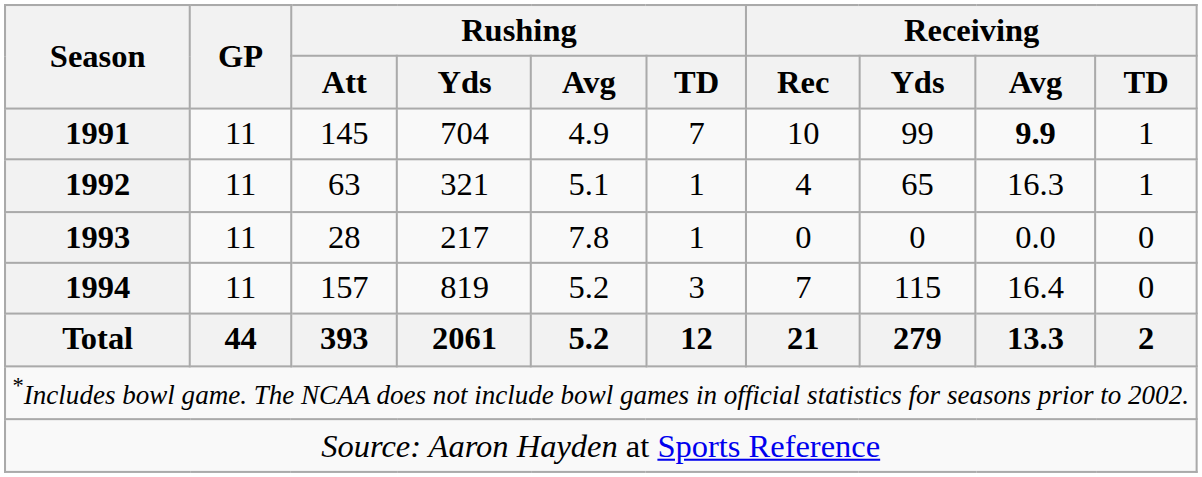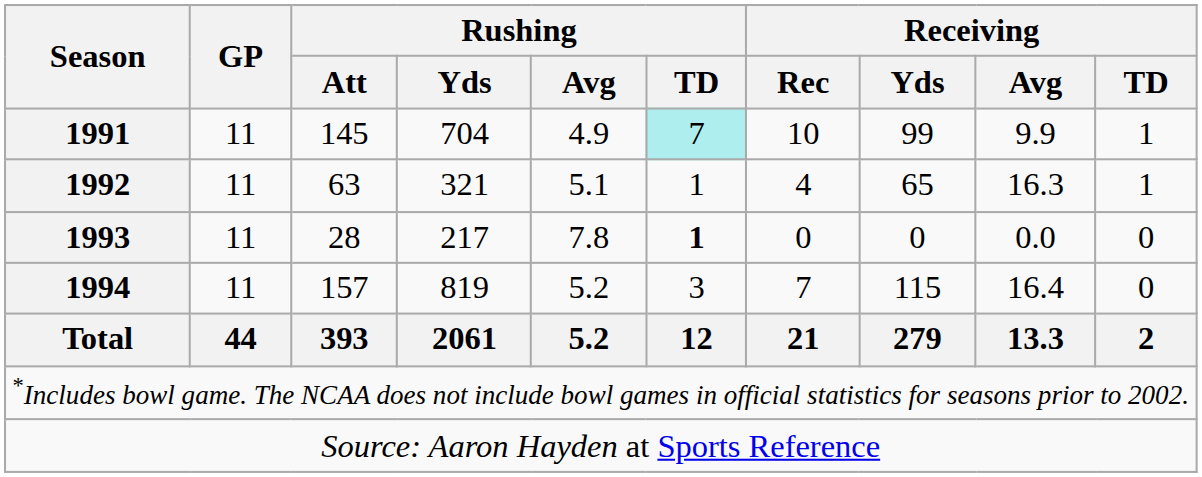1991 | Rushing / TD: no background -> paleturquoise background
1991 | Receiving / Avg: bold -> normal
1993 | Rushing / TD: normal -> bold
